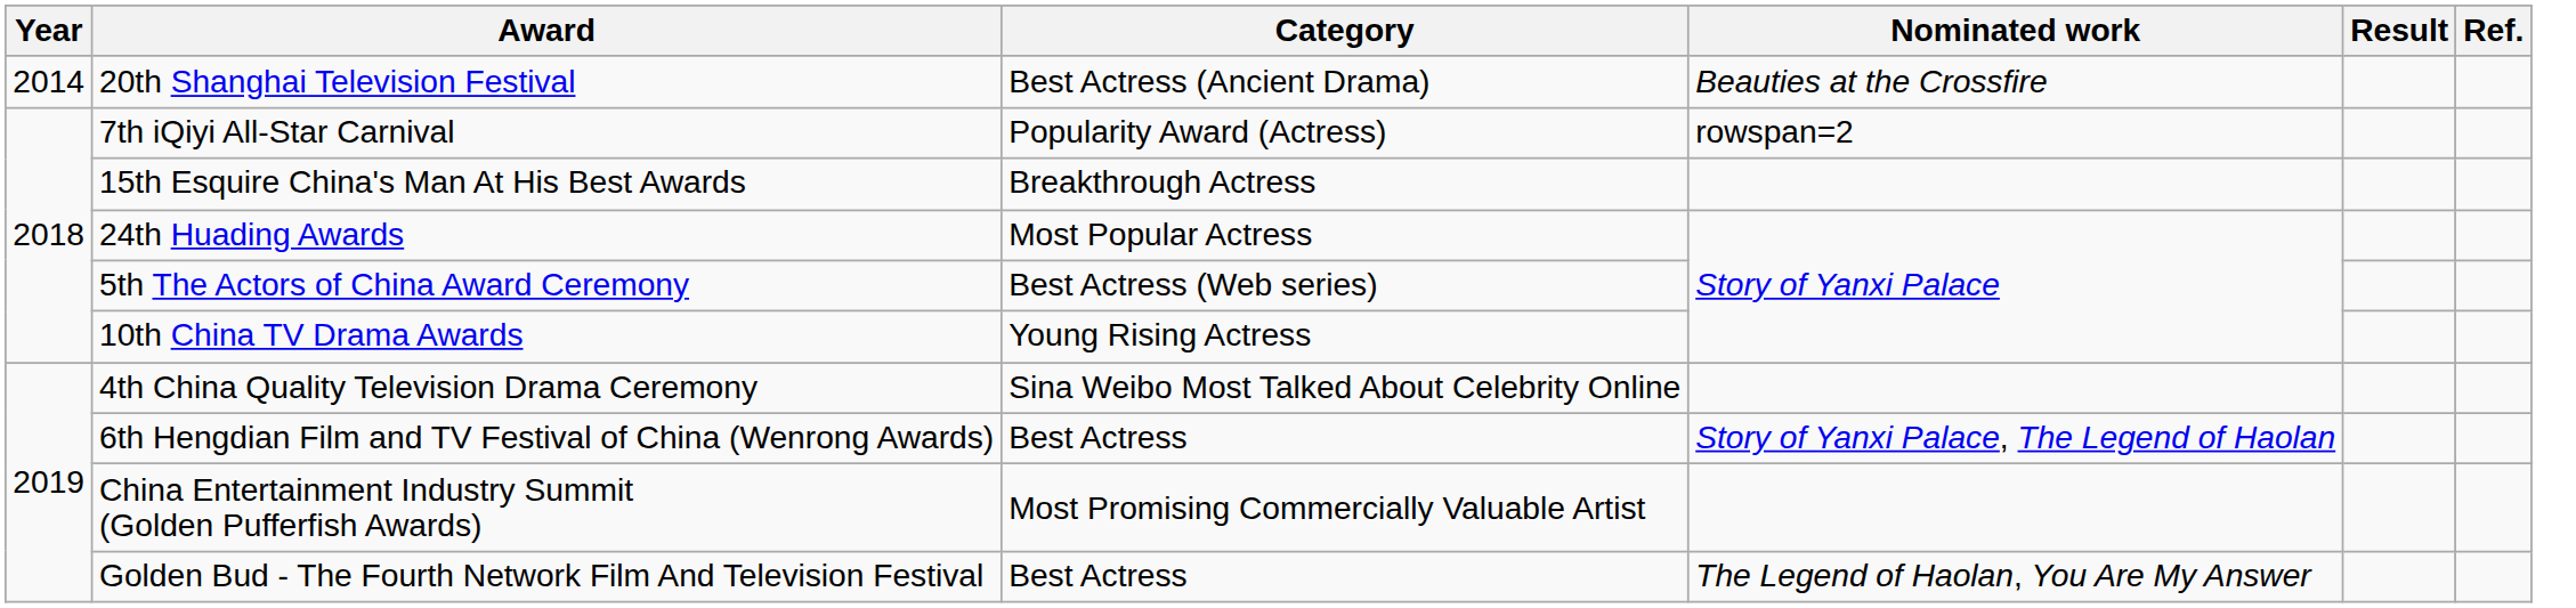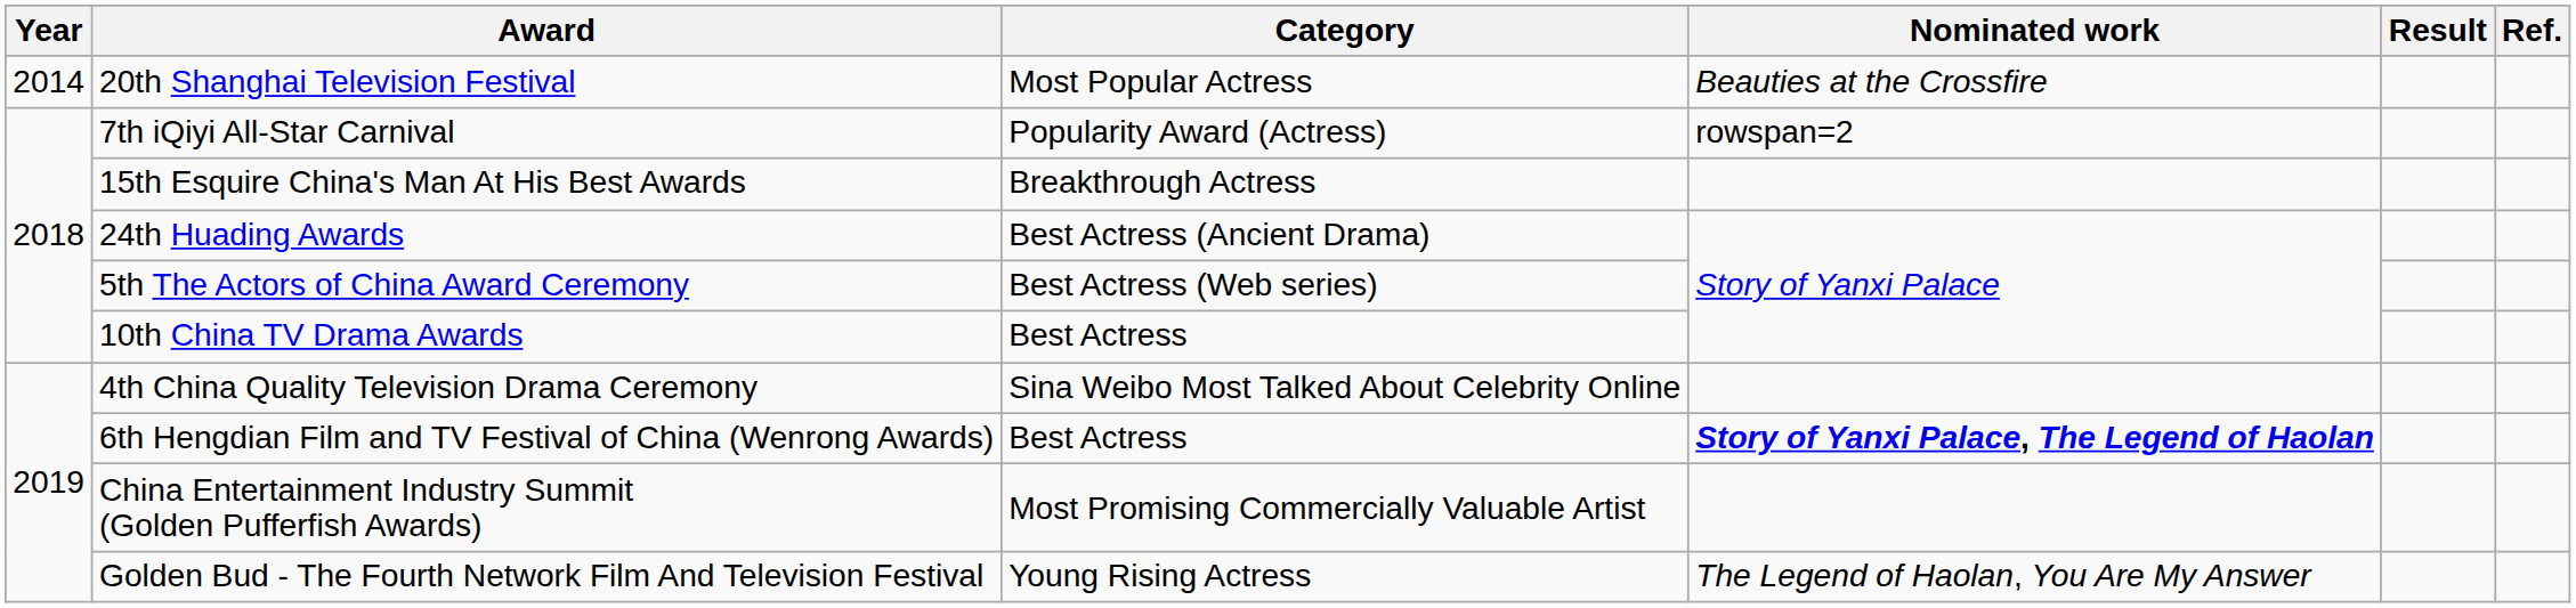20th Shanghai Television Festival | Category: Best Actress (Ancient Drama) -> Most Popular Actress
24th Huading Awards | Category: Most Popular Actress -> Best Actress (Ancient Drama)
10th China TV Drama Awards | Category: Young Rising Actress -> Best Actress
6th Hengdian Film and TV Festival of China (Wenrong Awards) | Nominated work: normal -> bold
Golden Bud - The Fourth Network Film And Television Festival | Category: Best Actress -> Young Rising Actress
